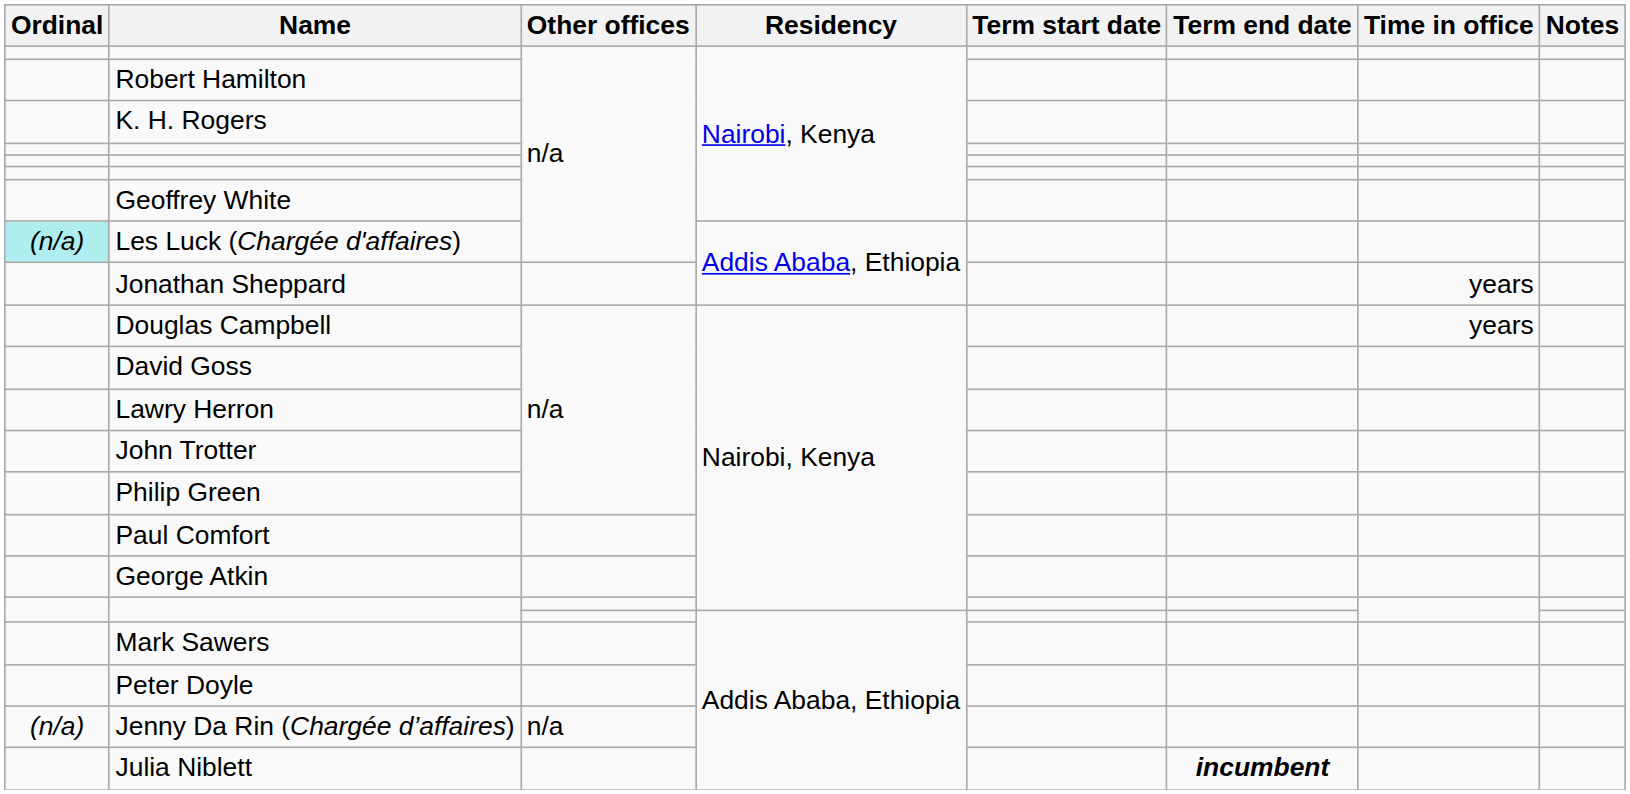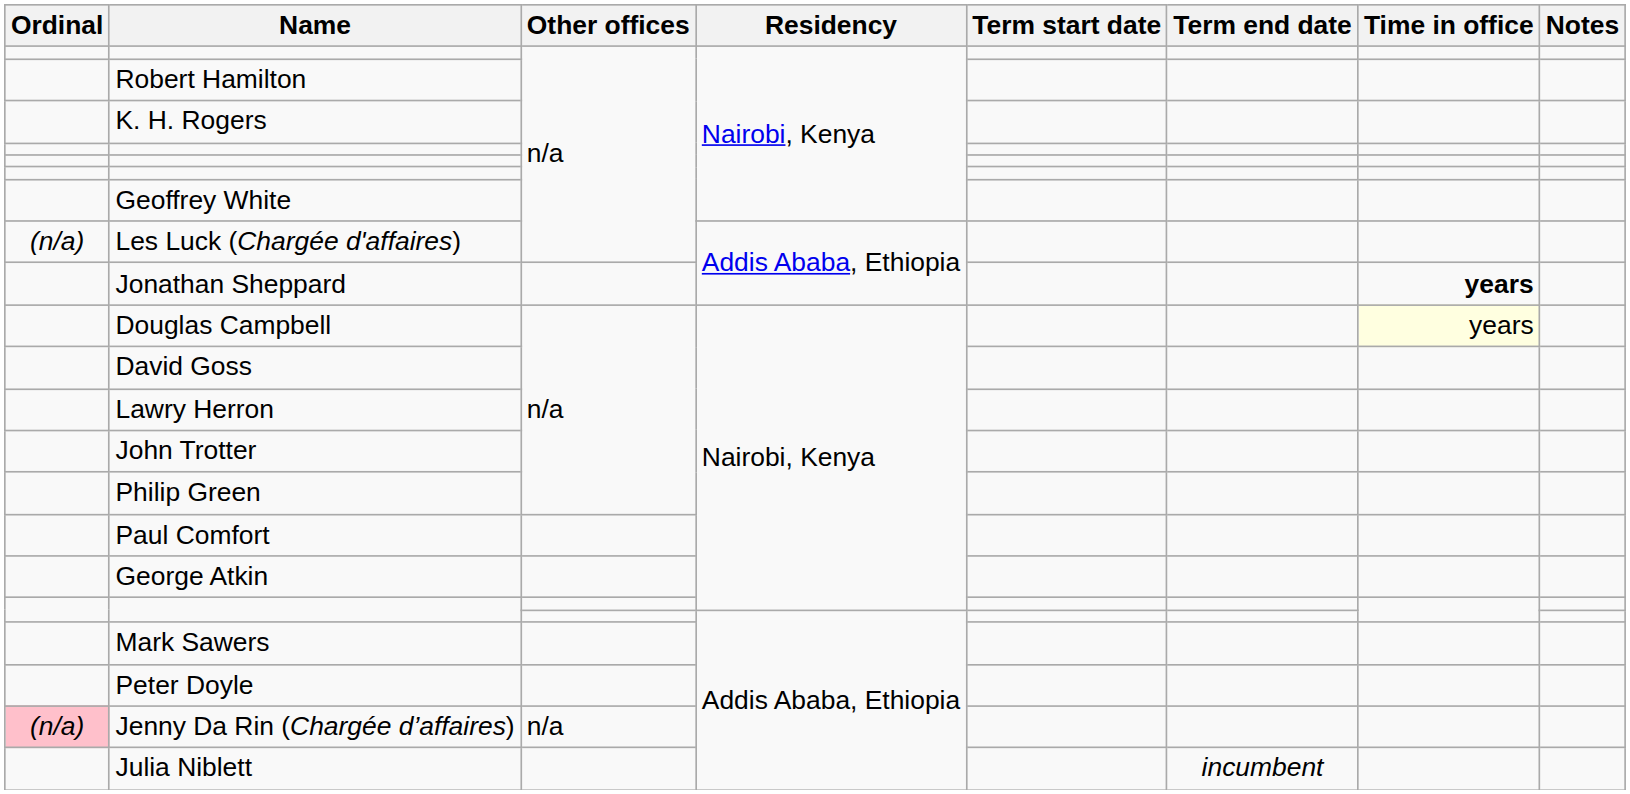Les Luck (Chargée d'affaires) | Ordinal: paleturquoise background -> no background
Jonathan Sheppard | Time in office: normal -> bold
Douglas Campbell | Time in office: no background -> lightyellow background
Jenny Da Rin (Chargée d’affaires) | Ordinal: no background -> pink background
Julia Niblett | Term end date: bold -> normal
